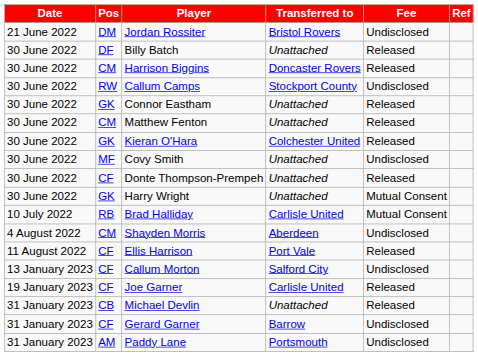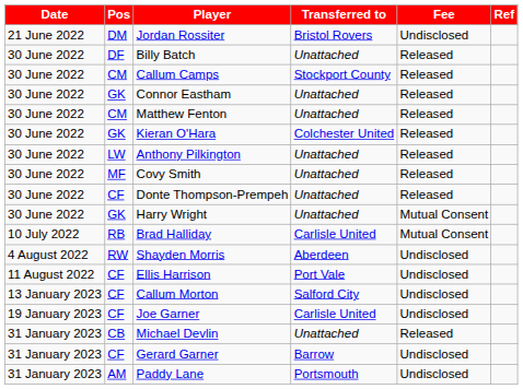- row: 30 June 2022 | CM | Harrison Biggins | Doncaster Rovers | Released
Callum Camps | Pos: RW -> CM
Callum Camps | Fee: Undisclosed -> Released
+ row: 30 June 2022 | LW | Anthony Pilkington | Unattached | Released
Covy Smith | Fee: Undisclosed -> Released
Shayden Morris | Pos: CM -> RW
Ellis Harrison | Fee: Released -> Undisclosed
Joe Garner | Fee: Released -> Undisclosed
